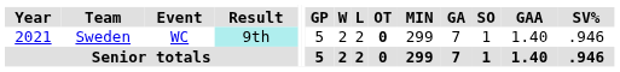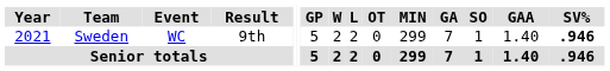Sweden | Result: paleturquoise background -> no background
Sweden | OT: bold -> normal
Sweden | SV%: normal -> bold
